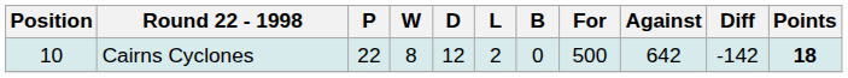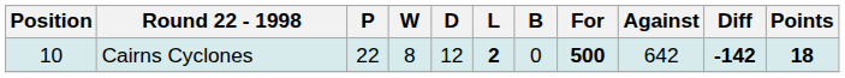Cairns Cyclones | L: normal -> bold
Cairns Cyclones | For: normal -> bold
Cairns Cyclones | Diff: normal -> bold
